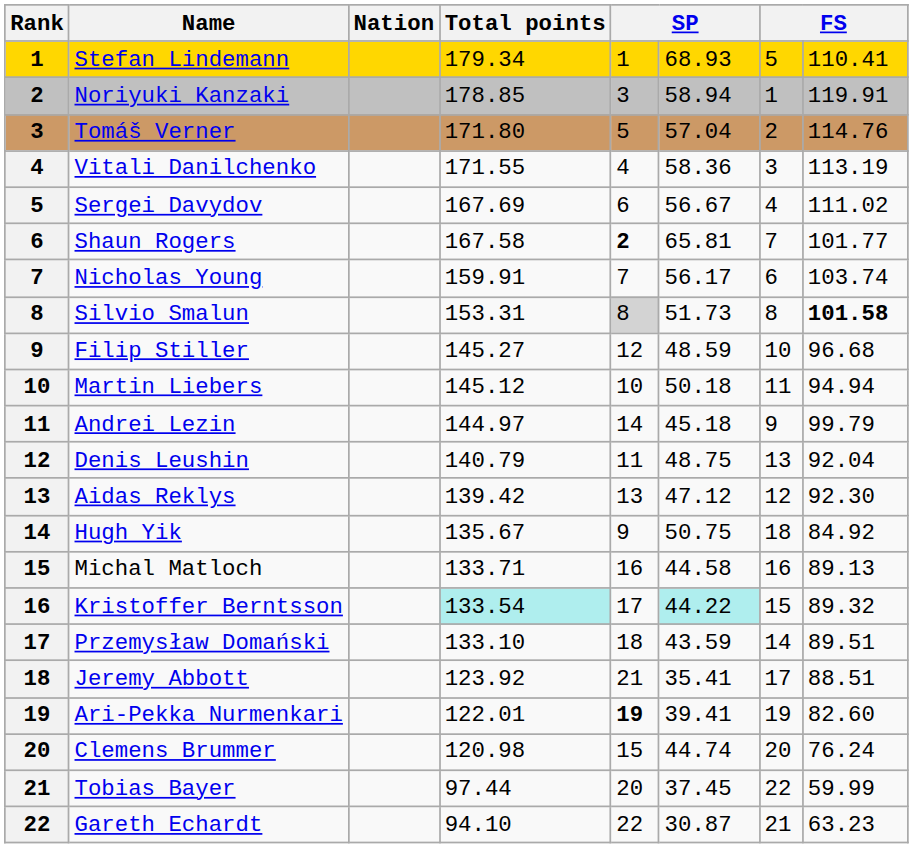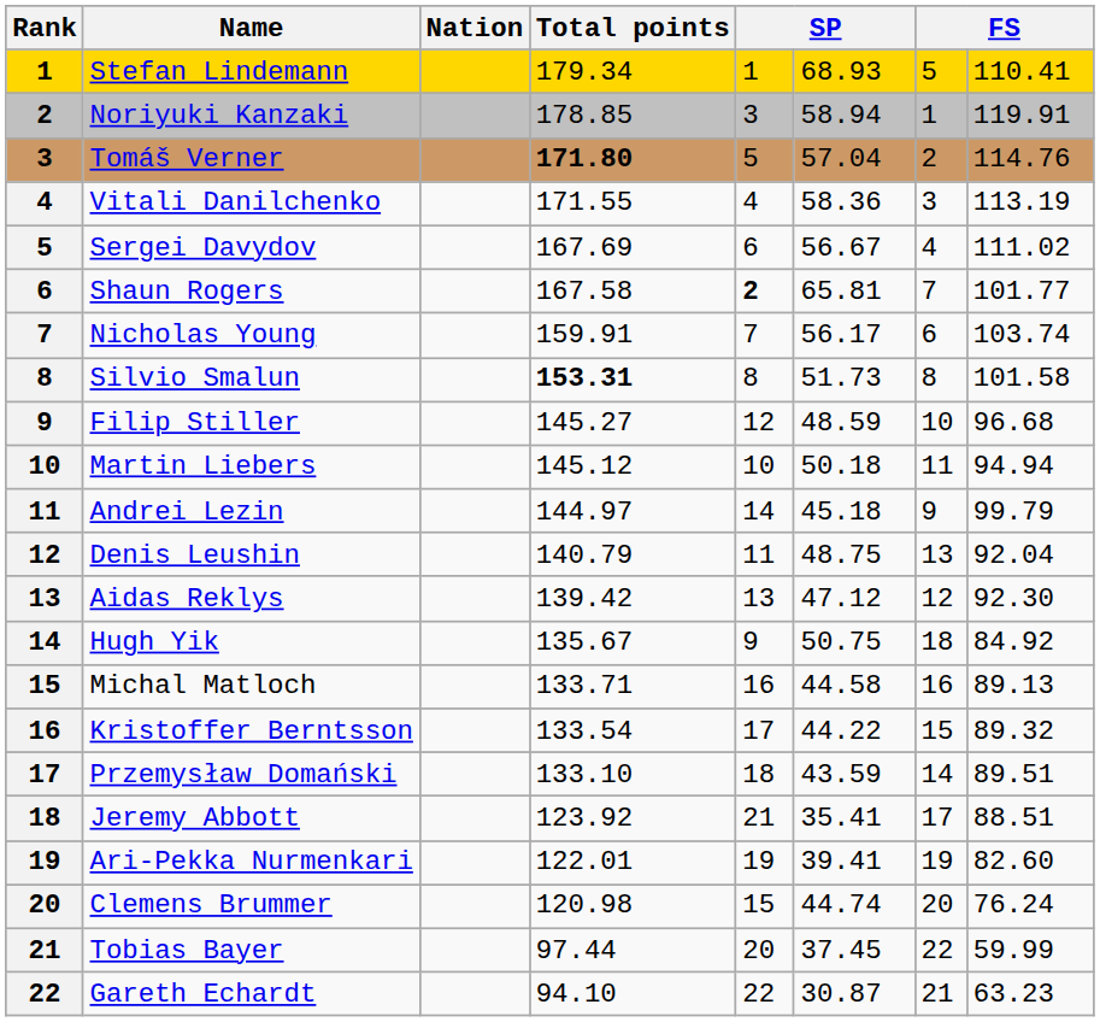Tomáš Verner | Total points: normal -> bold
Silvio Smalun | Total points: normal -> bold
Silvio Smalun | column 5: lightgrey background -> no background
Silvio Smalun | column 8: bold -> normal
Kristoffer Berntsson | Total points: paleturquoise background -> no background
Kristoffer Berntsson | column 6: paleturquoise background -> no background
Ari-Pekka Nurmenkari | column 5: bold -> normal
